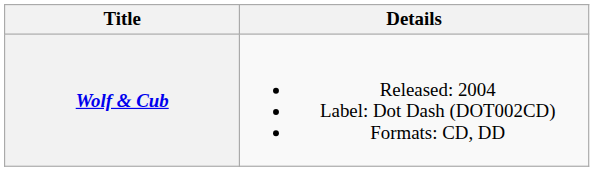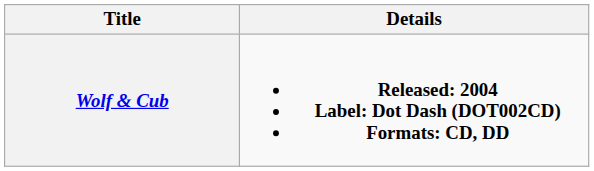Wolf & Cub | Details: normal -> bold
